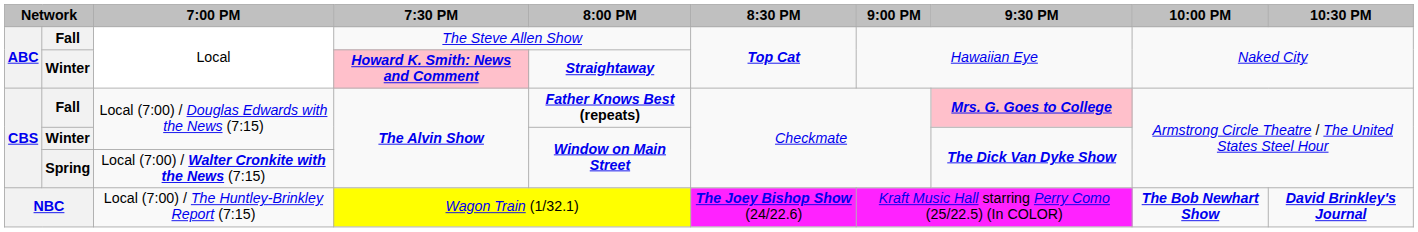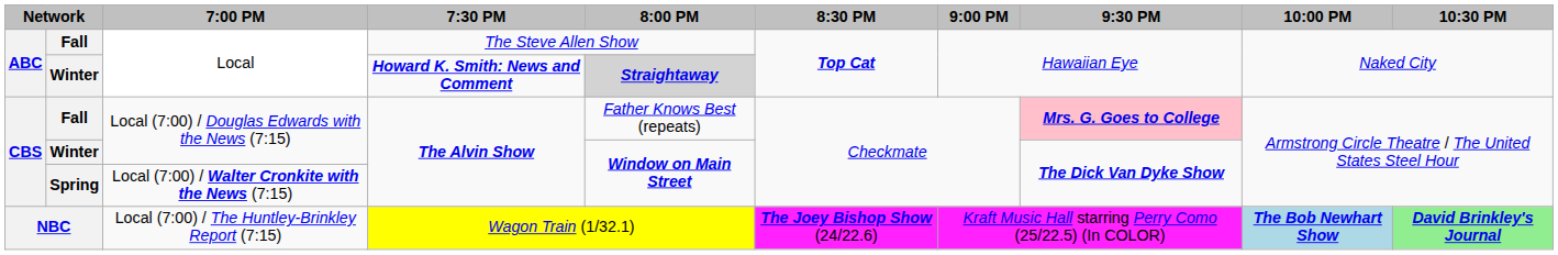Winter / Local | 7:30 PM: pink background -> no background
Winter / Local | 8:00 PM: no background -> lightgrey background
Fall / Local (7:00) / Douglas Edwards with the News (7:15) | 8:00 PM: bold -> normal
NBC | 10:00 PM: no background -> lightblue background
NBC | 10:30 PM: no background -> lightgreen background
